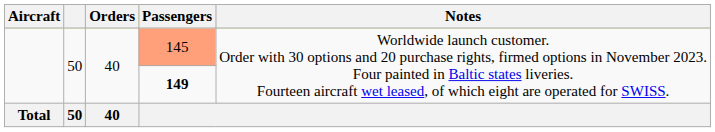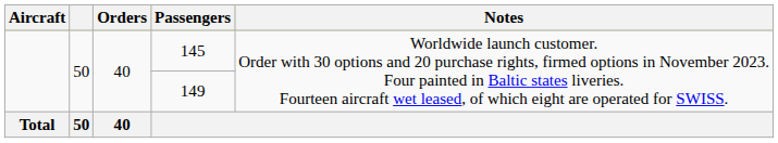145 | Passengers: lightsalmon background -> no background
149 | Passengers: bold -> normal
